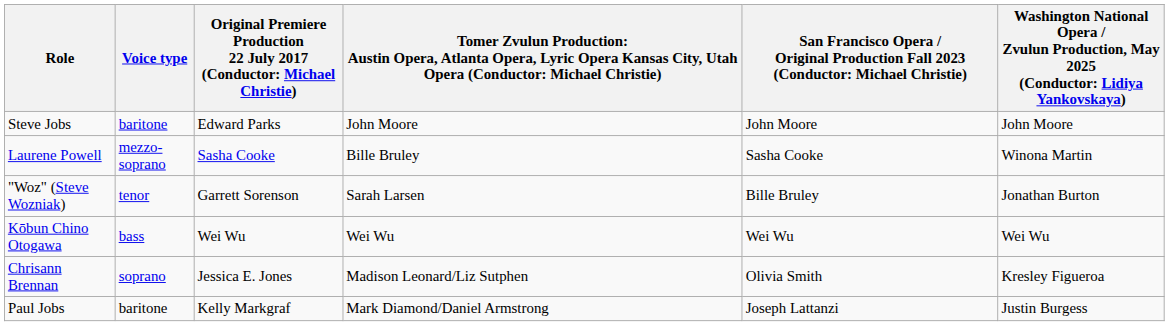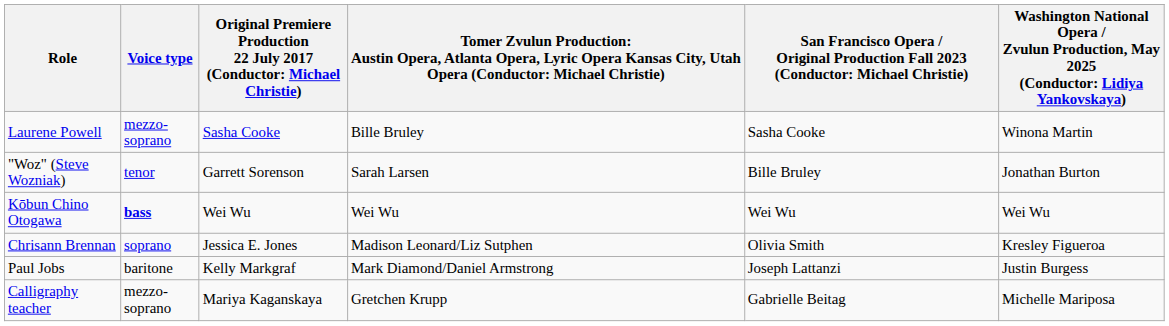- row: Steve Jobs | baritone | Edward Parks | John Moore | John Moore | John Moore
Kōbun Chino Otogawa | Voice type: normal -> bold
+ row: Calligraphy teacher | mezzo-soprano | Mariya Kaganskaya | Gretchen Krupp | Gabrielle Beitag | Michelle Mariposa
